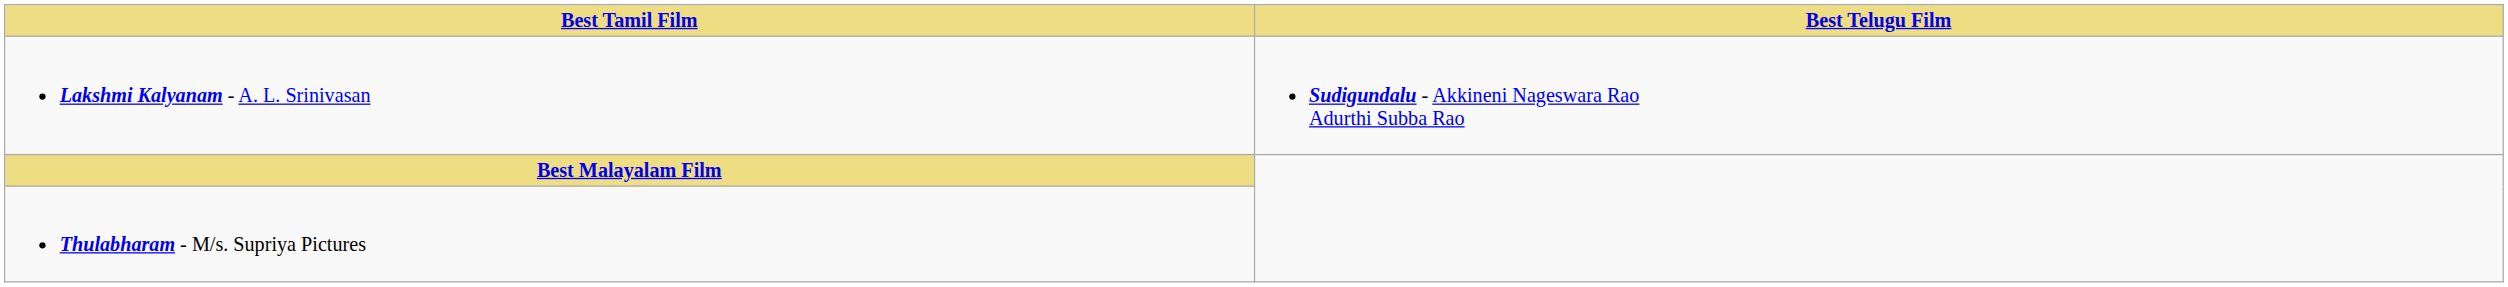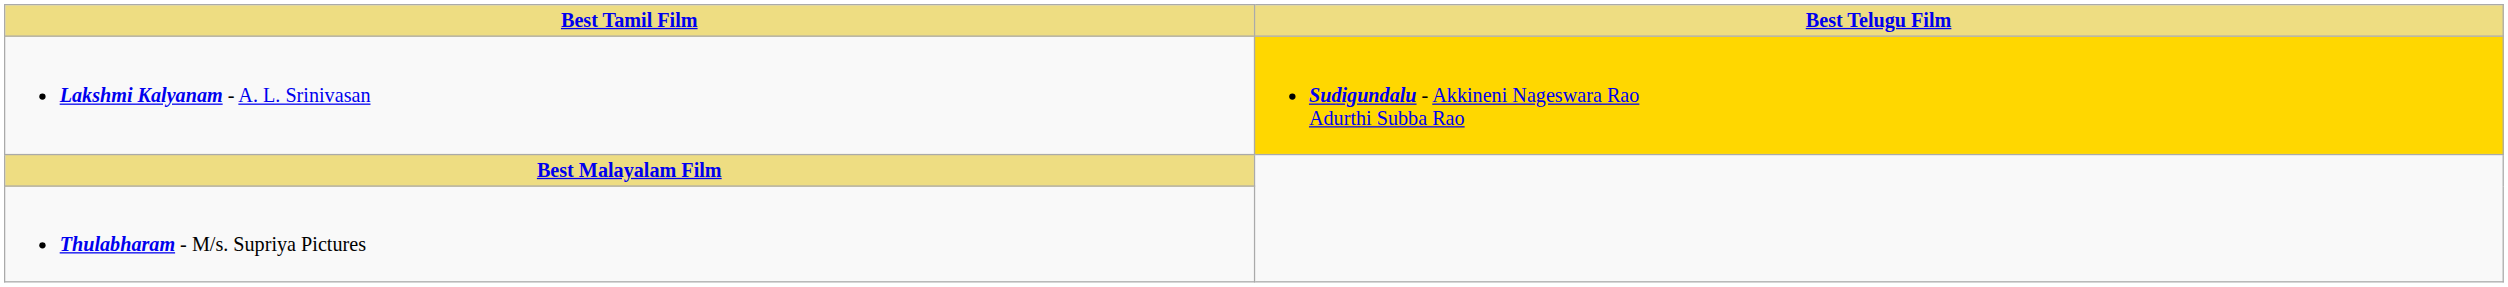Lakshmi Kalyanam - A. L. Srinivasan | Best Telugu Film: no background -> gold background
